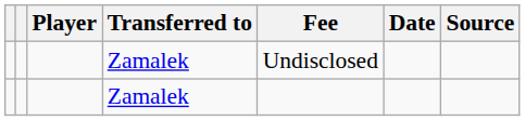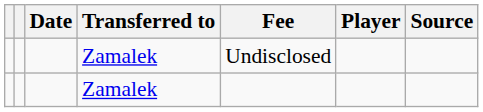columns swapped: Player <-> Date
